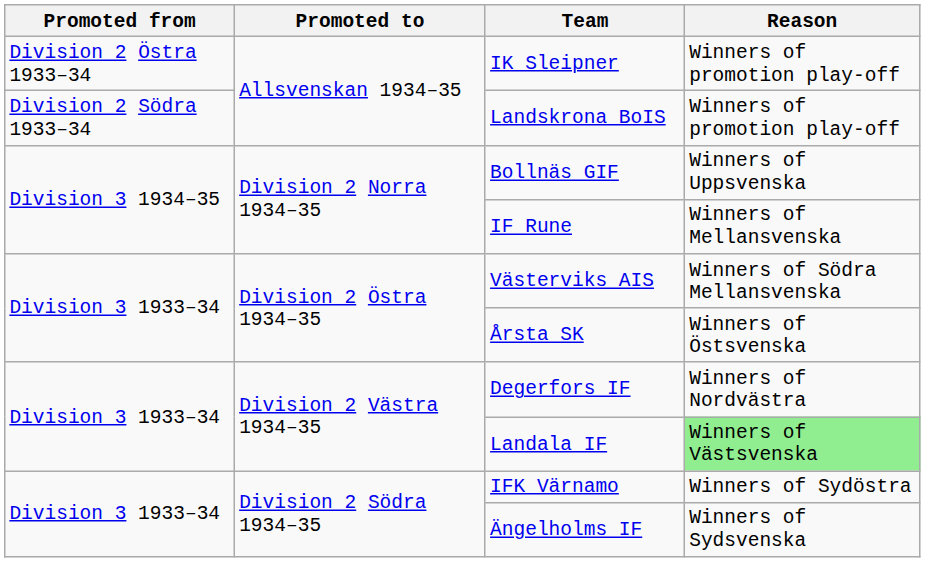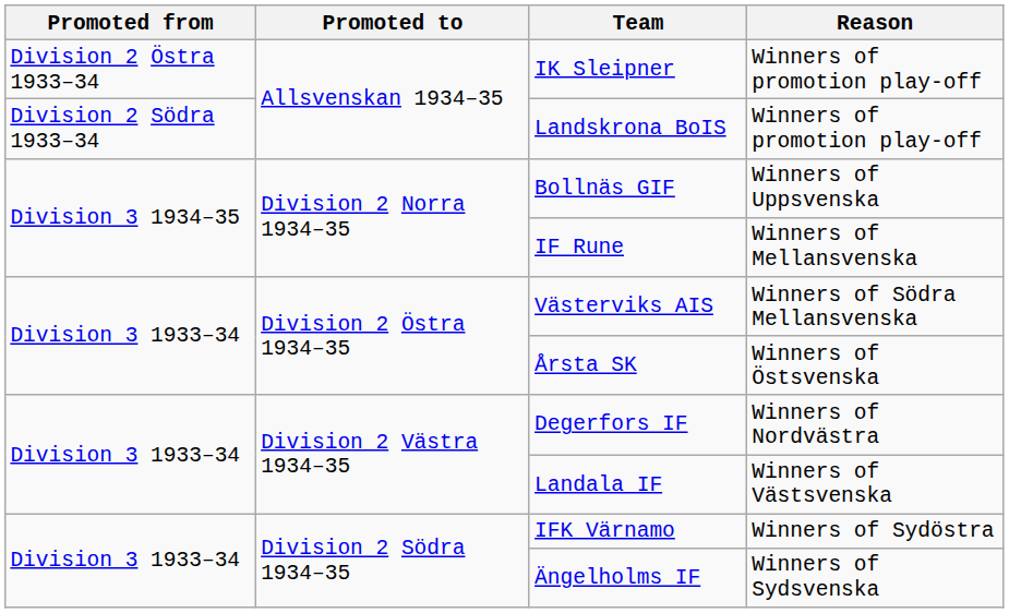Landala IF | Reason: lightgreen background -> no background
